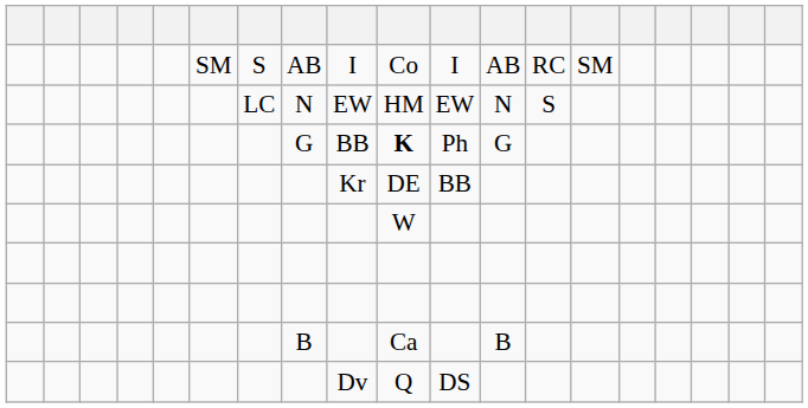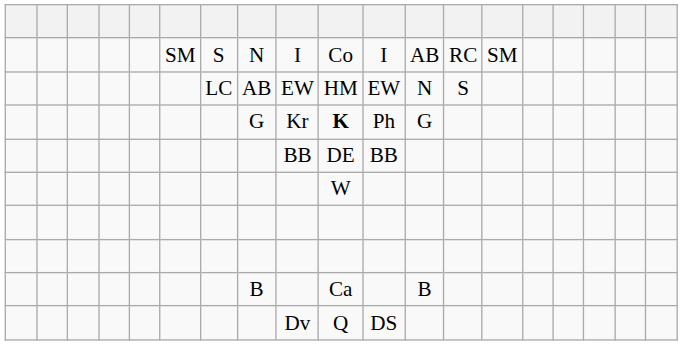row 2 | column 8: AB -> N
row 3 | column 8: N -> AB
row 4 | column 9: BB -> Kr
row 5 | column 9: Kr -> BB
